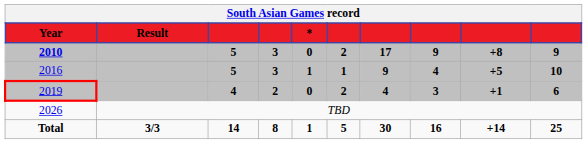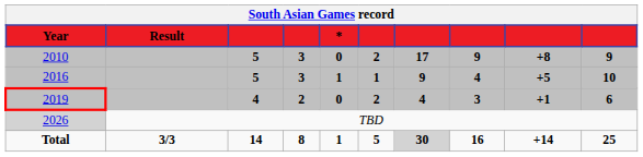2010 | Year: bold -> normal
2026 | Year: no background -> lightgrey background
Total | column 7: no background -> lightgrey background
